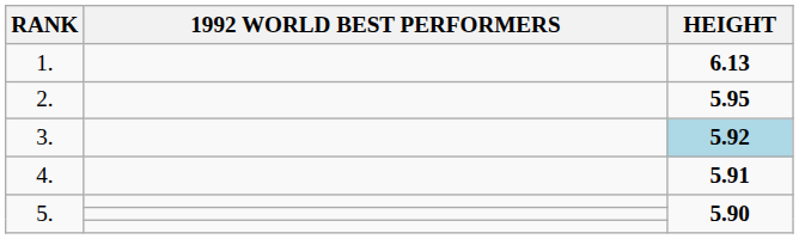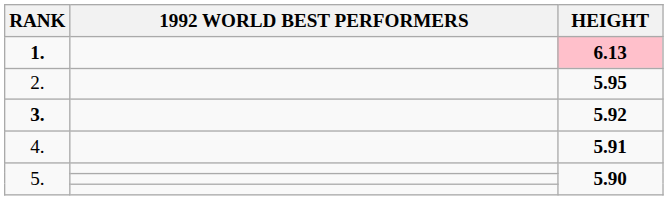1. | RANK: normal -> bold
1. | HEIGHT: no background -> pink background
3. | RANK: normal -> bold
3. | HEIGHT: lightblue background -> no background
